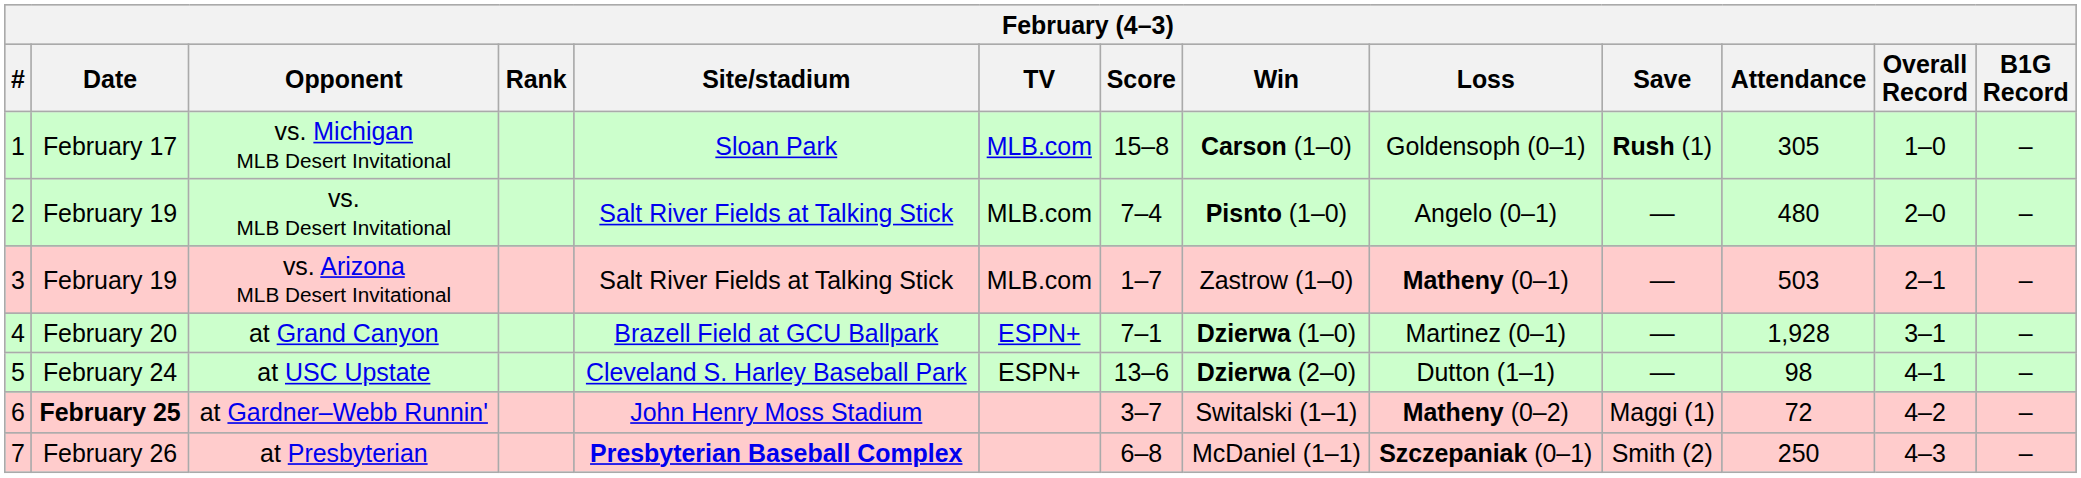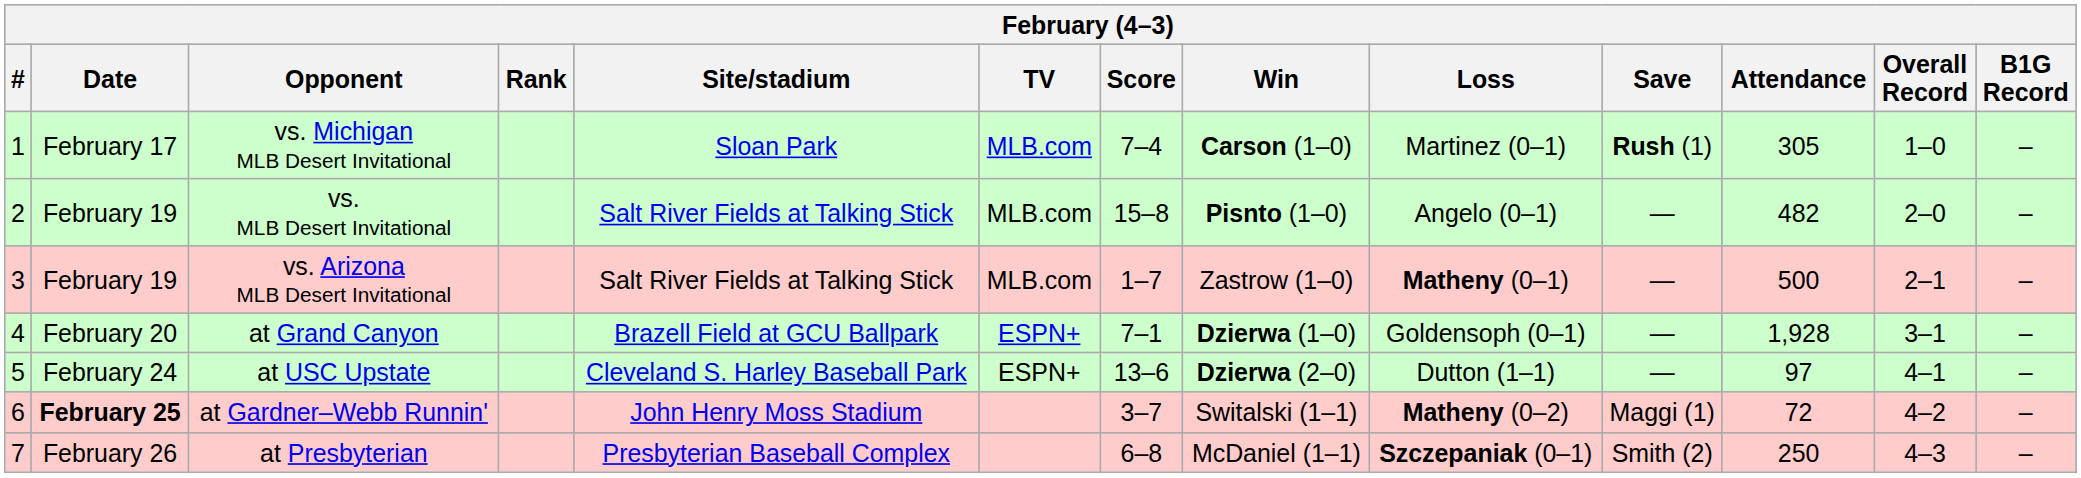vs. Michigan MLB Desert Invitational | Score: 15–8 -> 7–4
vs. Michigan MLB Desert Invitational | Loss: Goldensoph (0–1) -> Martinez (0–1)
vs. MLB Desert Invitational | Score: 7–4 -> 15–8
vs. MLB Desert Invitational | Attendance: 480 -> 482
vs. Arizona MLB Desert Invitational | Attendance: 503 -> 500
at Grand Canyon | Loss: Martinez (0–1) -> Goldensoph (0–1)
at USC Upstate | Attendance: 98 -> 97
at Presbyterian | Site/stadium: bold -> normal
